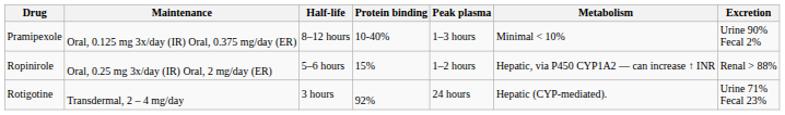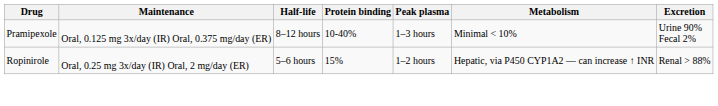- row: Rotigotine | Transdermal, 2 – 4 mg/day | 3 hours | 92% | 24 hours | Hepatic (CYP-mediated). | Urine 71% Fecal 23%
